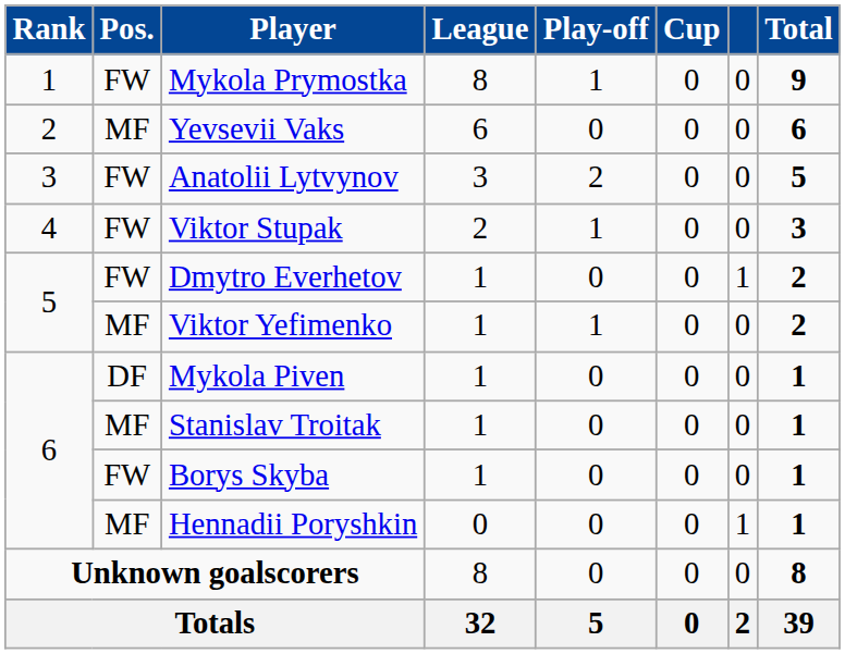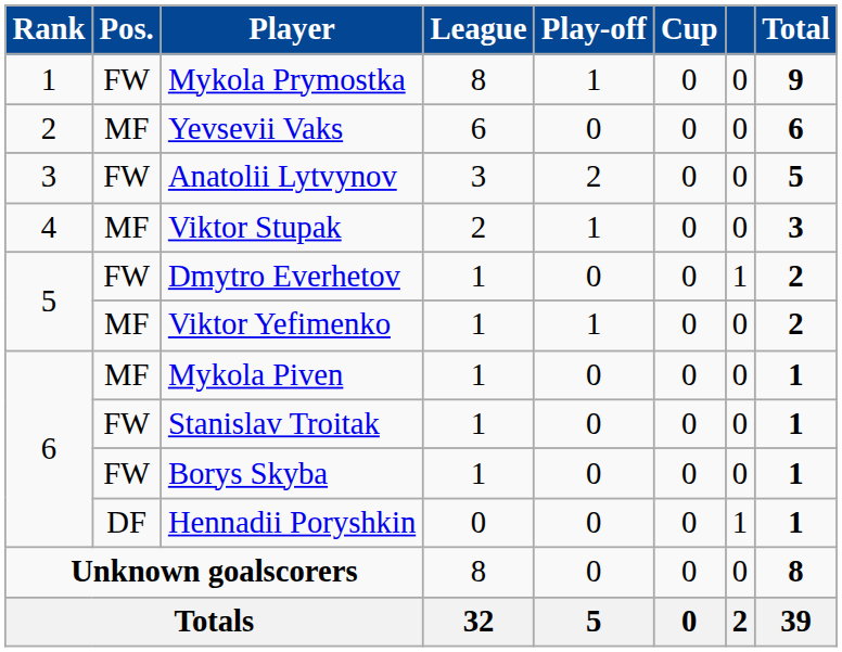Viktor Stupak | Pos.: FW -> MF
Mykola Piven | Pos.: DF -> MF
Stanislav Troitak | Pos.: MF -> FW
Hennadii Poryshkin | Pos.: MF -> DF
